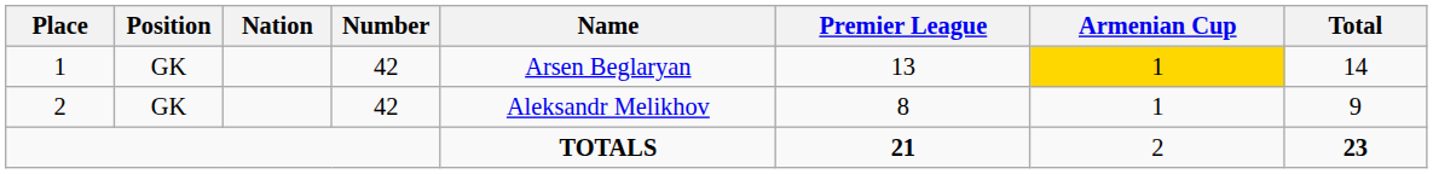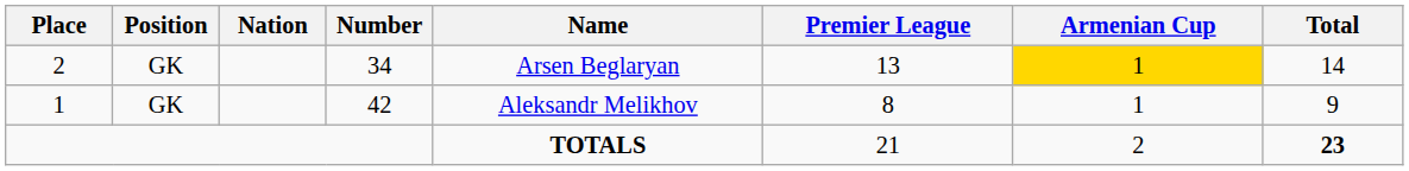row 2 | Place: 1 -> 2
row 2 | Number: 42 -> 34
row 3 | Place: 2 -> 1
row 4 | Premier League: bold -> normal
